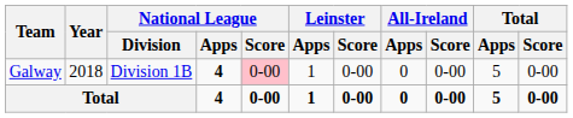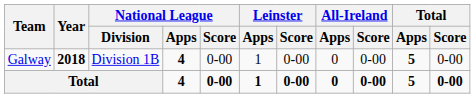Galway | Year: normal -> bold
Galway | National League / Score: pink background -> no background
Galway | Total / Apps: normal -> bold
